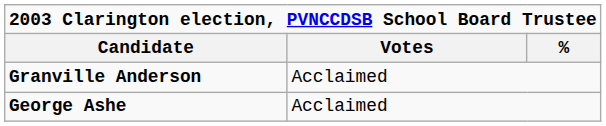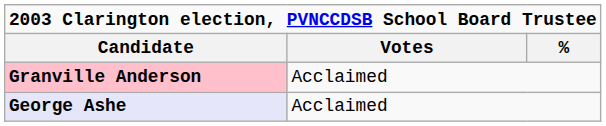Granville Anderson | Candidate: no background -> pink background
George Ashe | Candidate: no background -> lavender background
